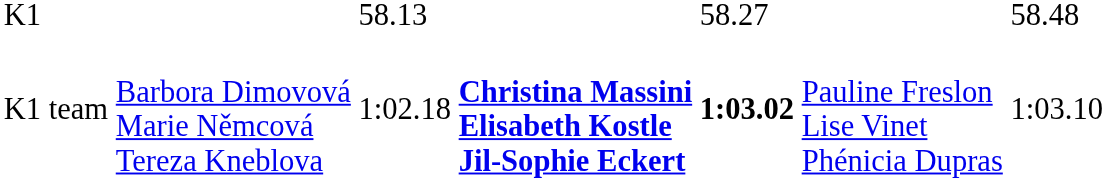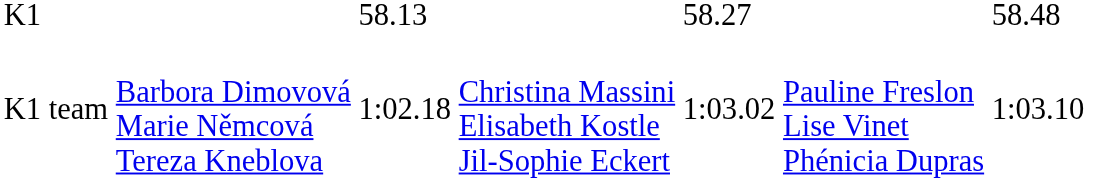K1 team | column 4: bold -> normal
K1 team | column 5: bold -> normal
